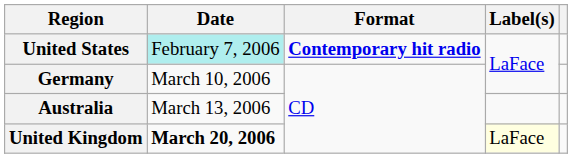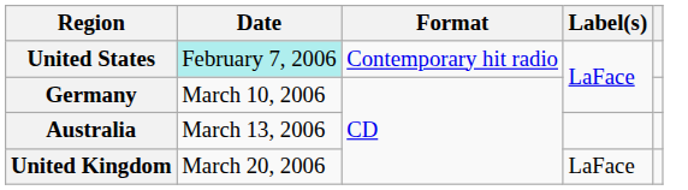United States | Format: bold -> normal
United Kingdom | Date: bold -> normal
United Kingdom | Label(s): lightyellow background -> no background
